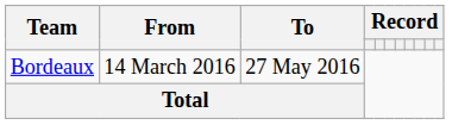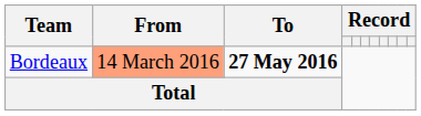Bordeaux | From: no background -> lightsalmon background
Bordeaux | To: normal -> bold
